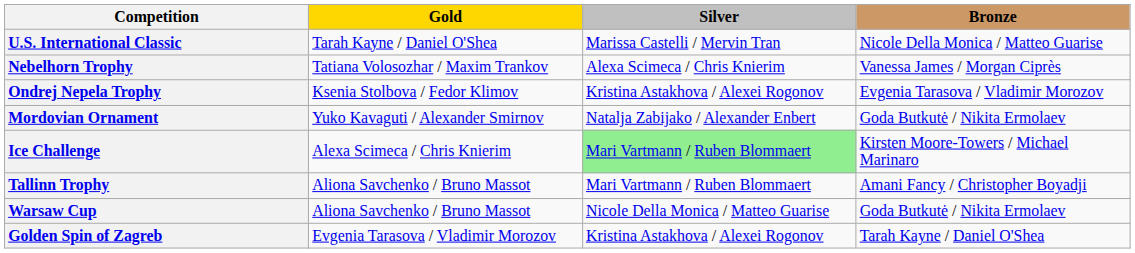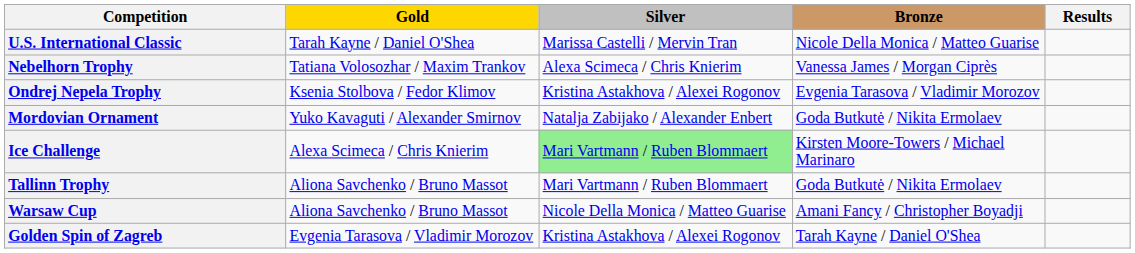+ column: Results
Tallinn Trophy | Bronze: Amani Fancy / Christopher Boyadji -> Goda Butkutė / Nikita Ermolaev
Warsaw Cup | Bronze: Goda Butkutė / Nikita Ermolaev -> Amani Fancy / Christopher Boyadji
